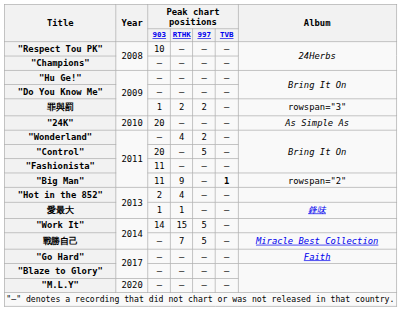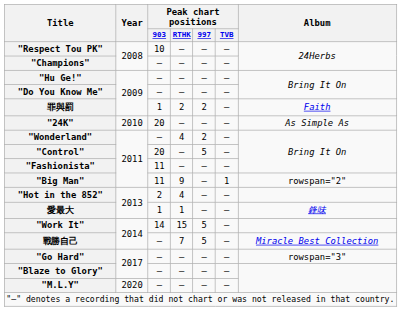罪與罰 | Album: rowspan="3" -> Faith
"Big Man" | Peak chart positions / TVB: bold -> normal
"Go Hard" | Album: Faith -> rowspan="3"
